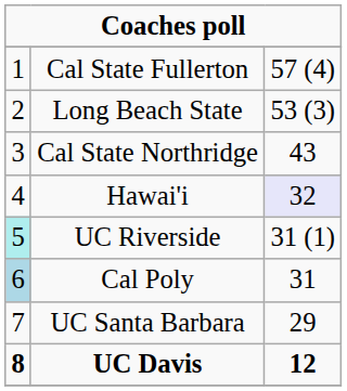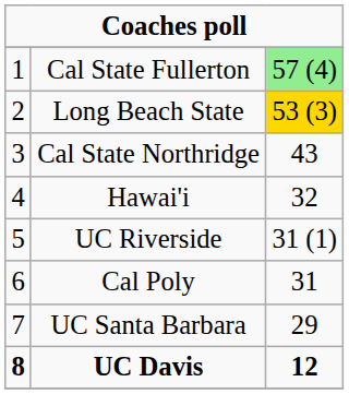Cal State Fullerton | column 3: no background -> lightgreen background
Long Beach State | column 3: no background -> gold background
Hawai'i | column 3: lavender background -> no background
UC Riverside | column 1: paleturquoise background -> no background
Cal Poly | column 1: lightblue background -> no background
